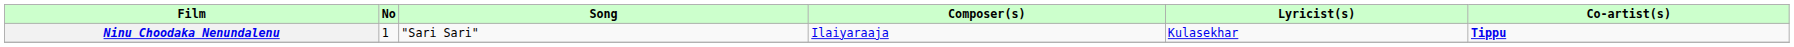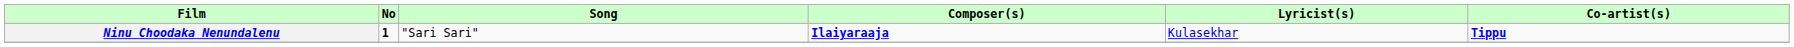Ninu Choodaka Nenundalenu | No: normal -> bold
Ninu Choodaka Nenundalenu | Composer(s): normal -> bold
